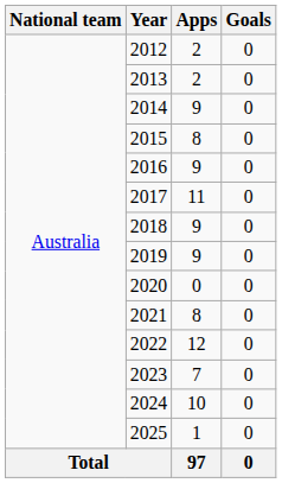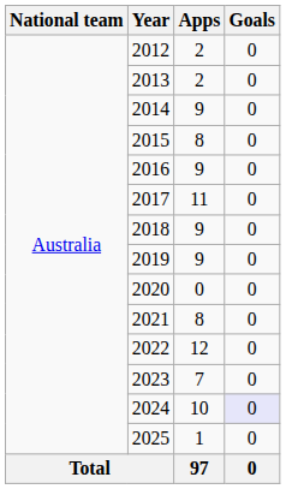2024 | Goals: no background -> lavender background
